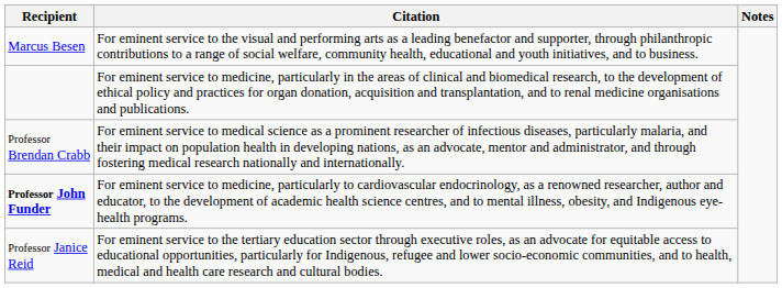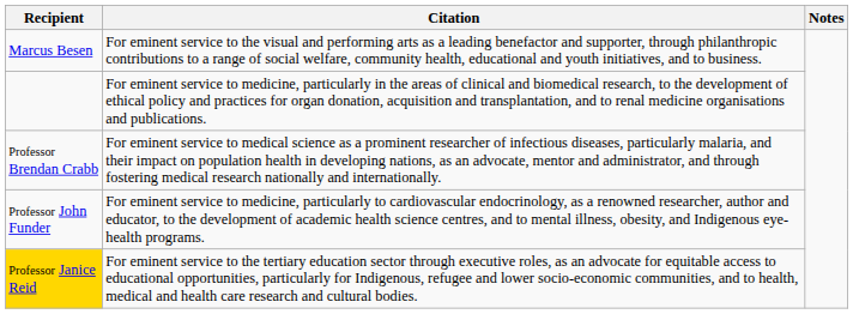Professor John Funder | Recipient: bold -> normal
Professor Janice Reid | Recipient: no background -> gold background
